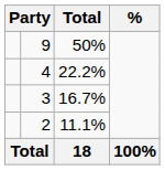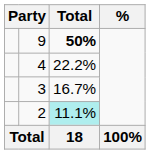9 | Total: normal -> bold
2 | Total: no background -> paleturquoise background
